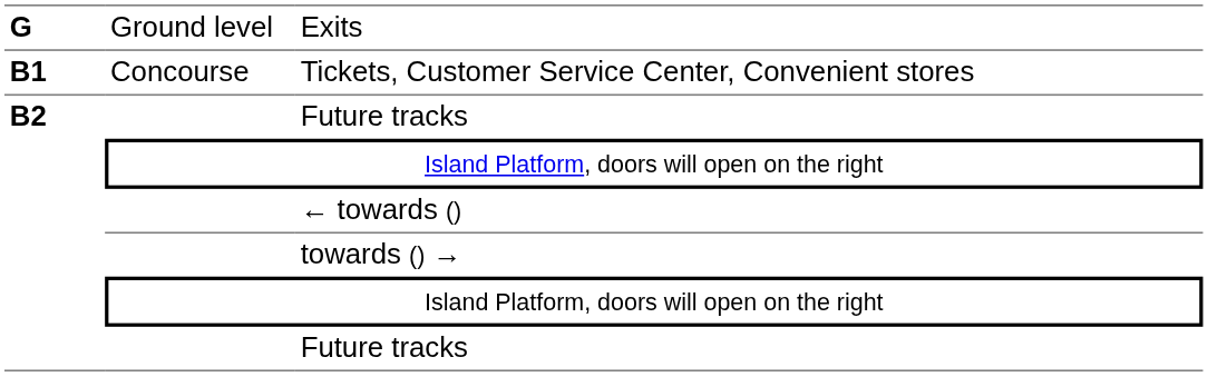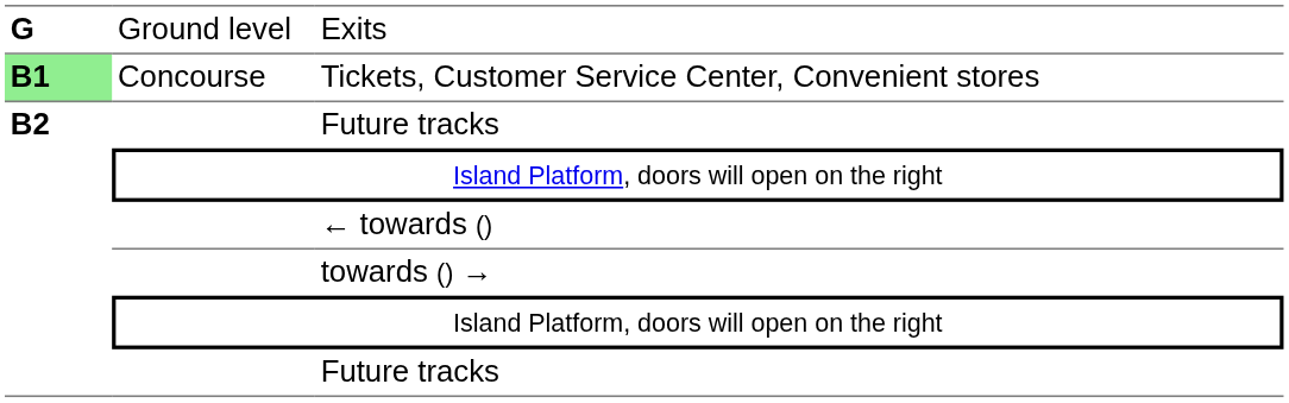Tickets, Customer Service Center, Convenient stores | column 1: no background -> lightgreen background
